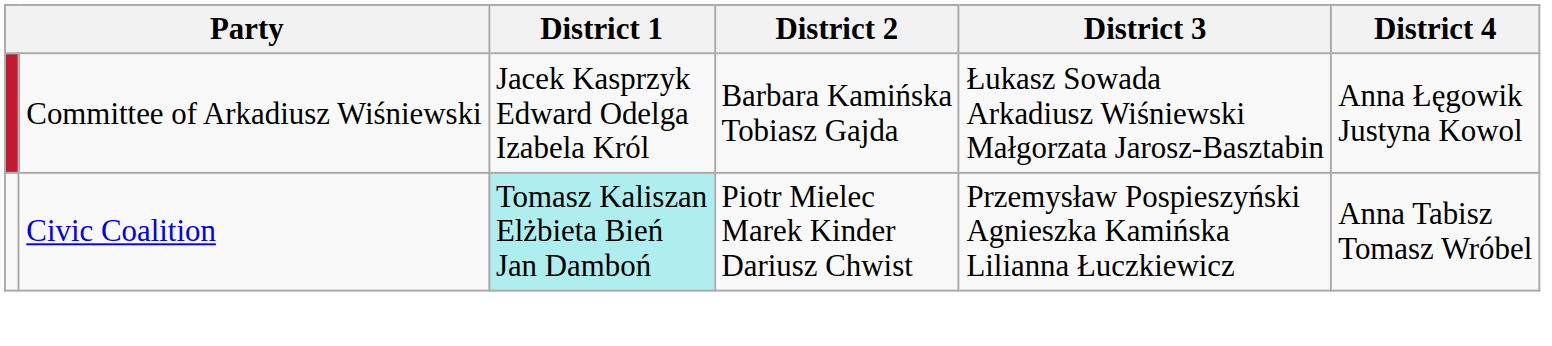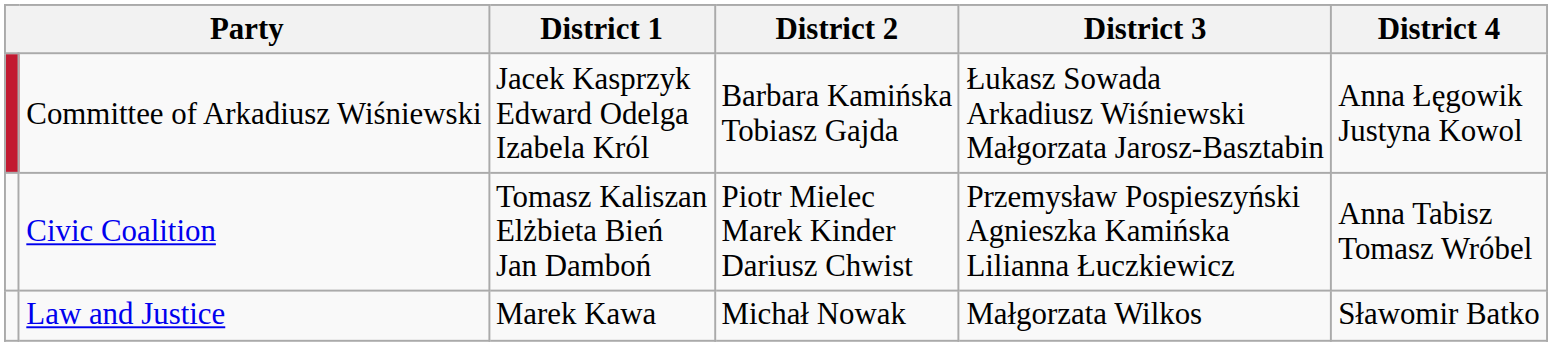Civic Coalition | District 1: paleturquoise background -> no background
+ row: Law and Justice | Marek Kawa | Michał Nowak | Małgorzata Wilkos | Sławomir Batko
